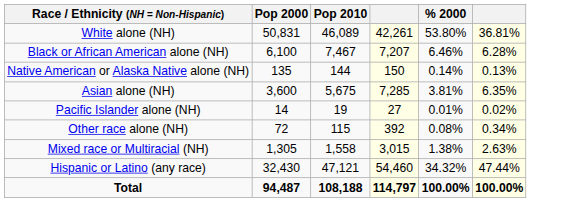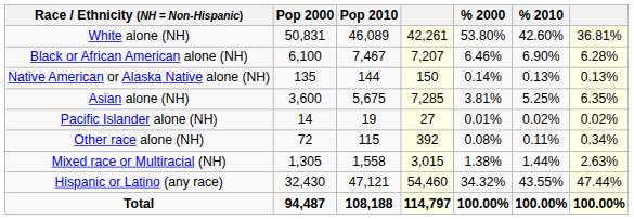+ column: % 2010 | 42.60% | 6.90% | 0.13% | 5.25% | 0.02% | 0.11% | 1.44% | 43.55% | 100.00%
